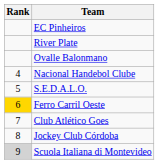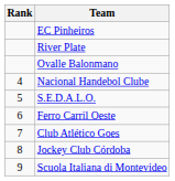Ferro Carril Oeste | Rank: gold background -> no background
Scuola Italiana di Montevideo | Rank: lightgrey background -> no background
